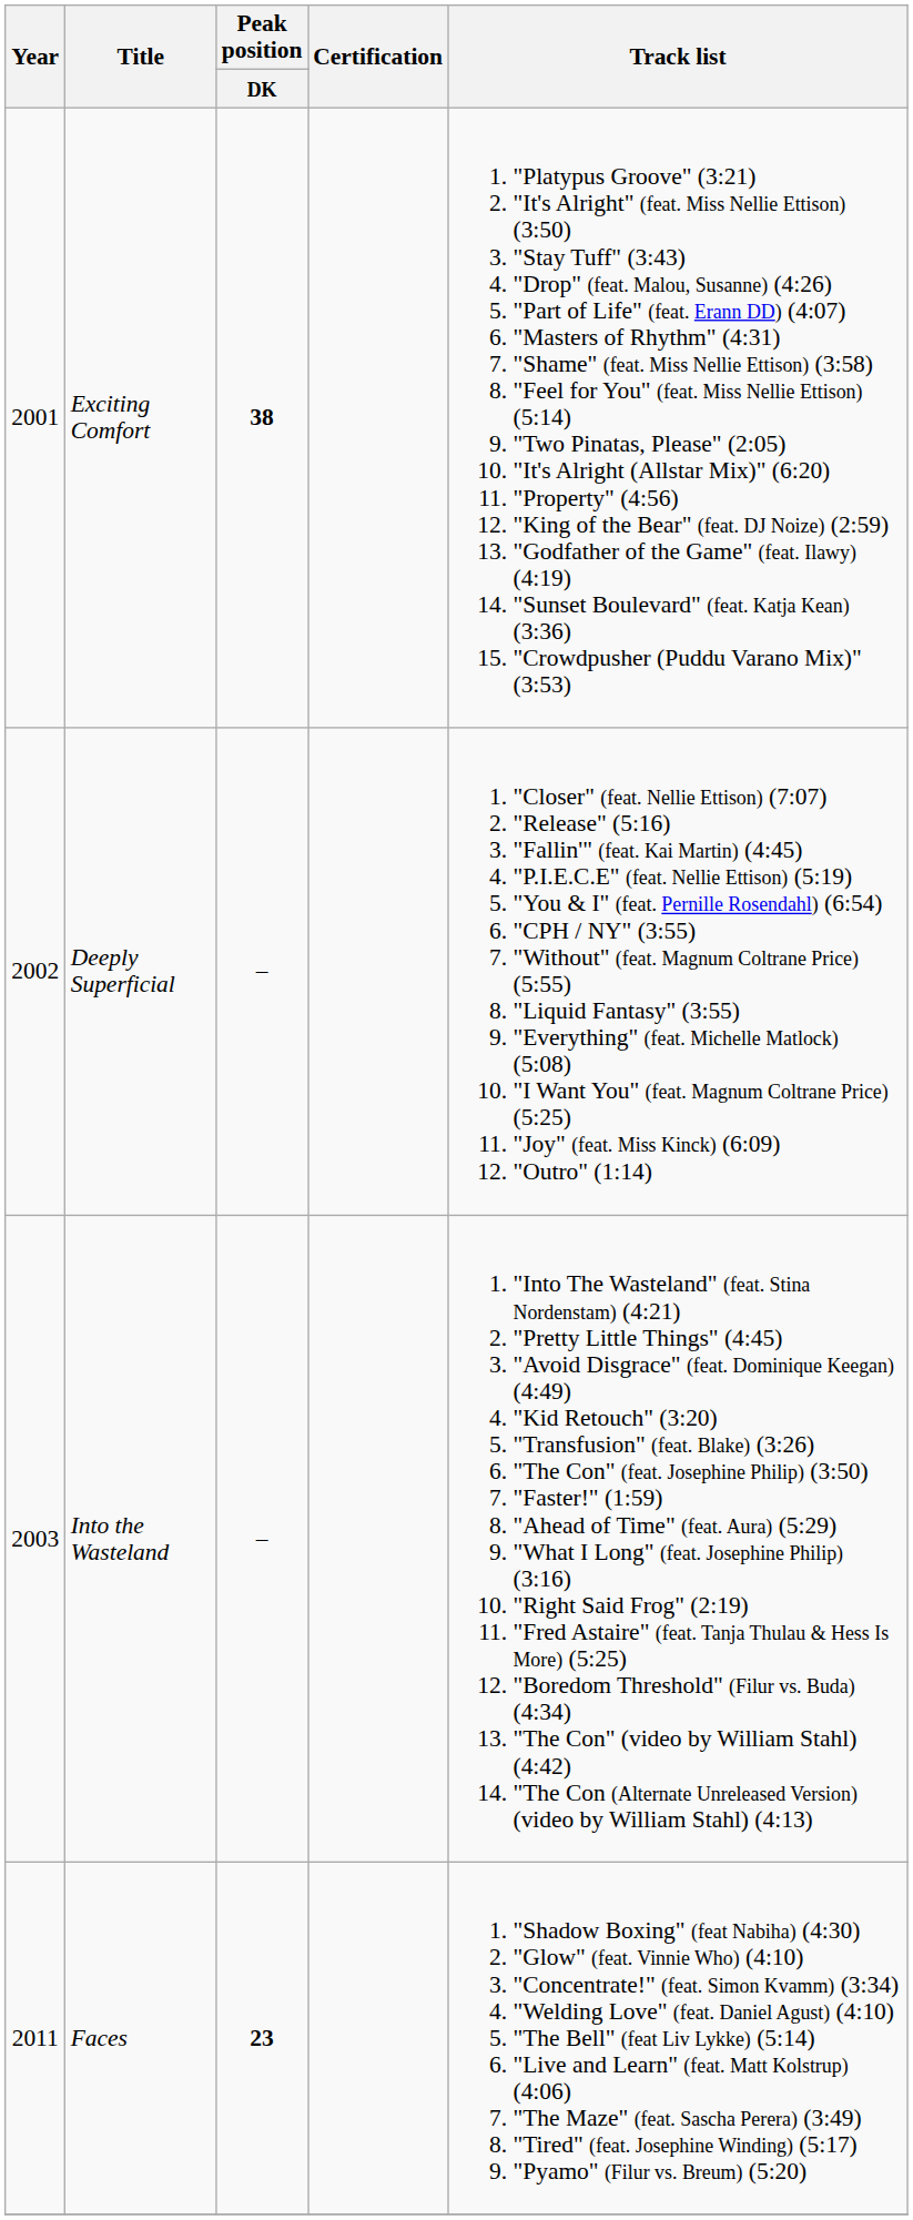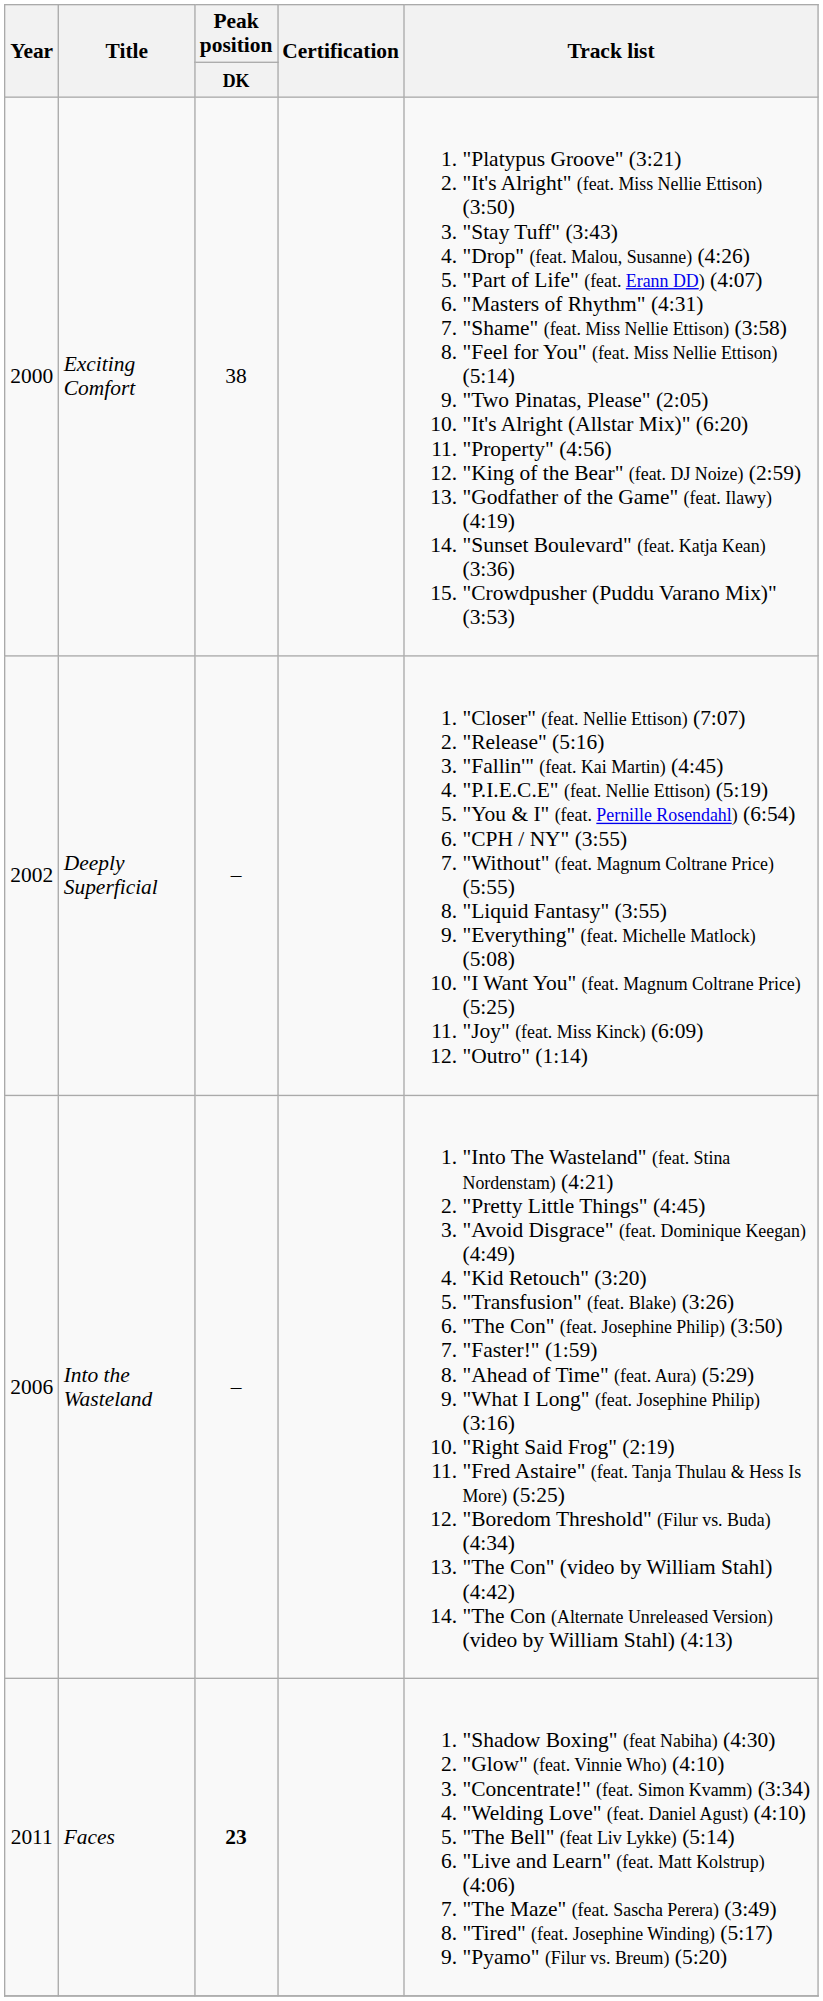Exciting Comfort | Year: 2001 -> 2000
Exciting Comfort | Peak position / DK: bold -> normal
Into the Wasteland | Year: 2003 -> 2006
